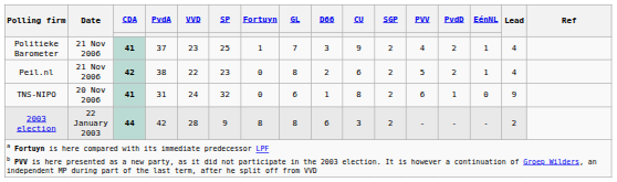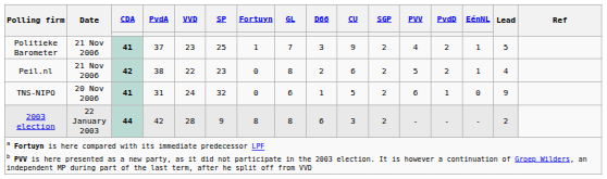Politieke Barometer | Lead: 4 -> 5
TNS-NIPO | CU: 8 -> 5
